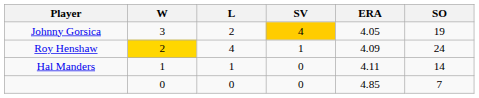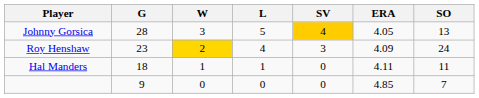+ column: G | 28 | 23 | 18 | 9
Johnny Gorsica | L: 2 -> 5
Johnny Gorsica | SO: 19 -> 13
Roy Henshaw | SV: 1 -> 3
Hal Manders | SO: 14 -> 11
